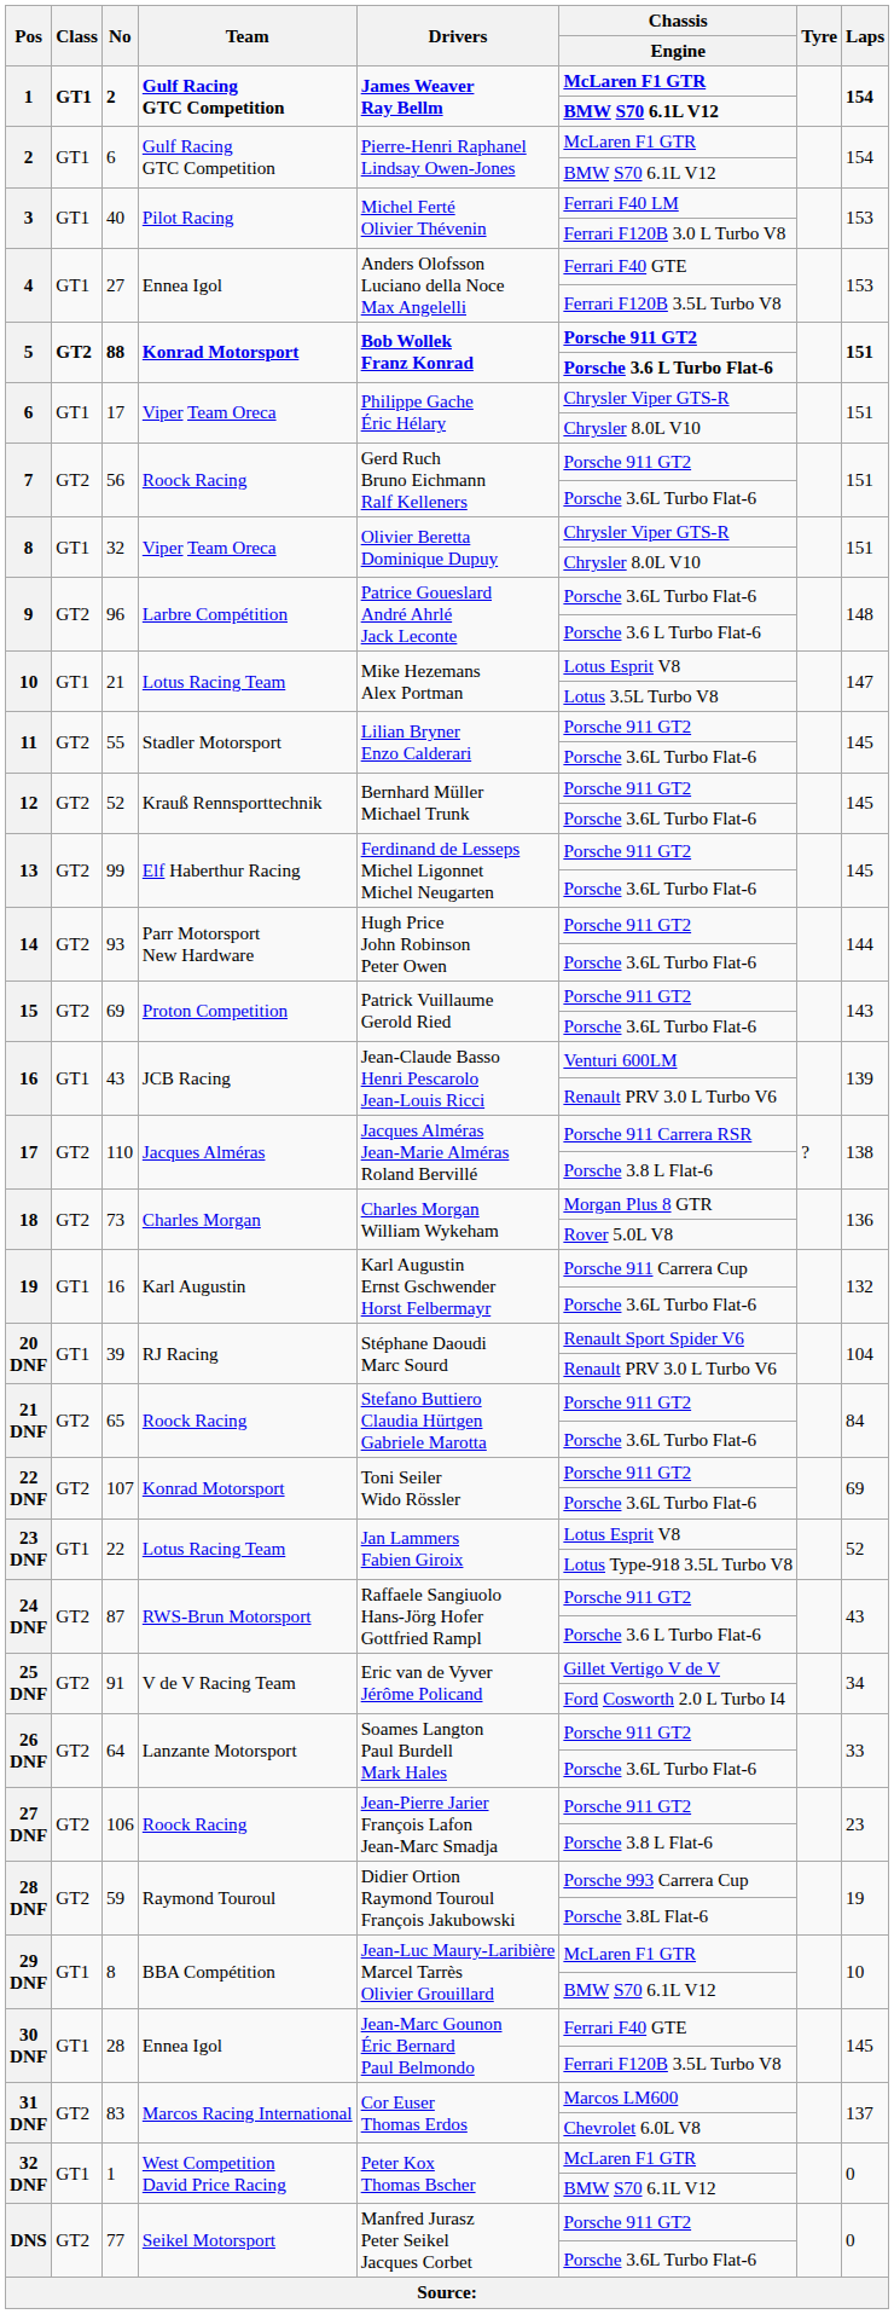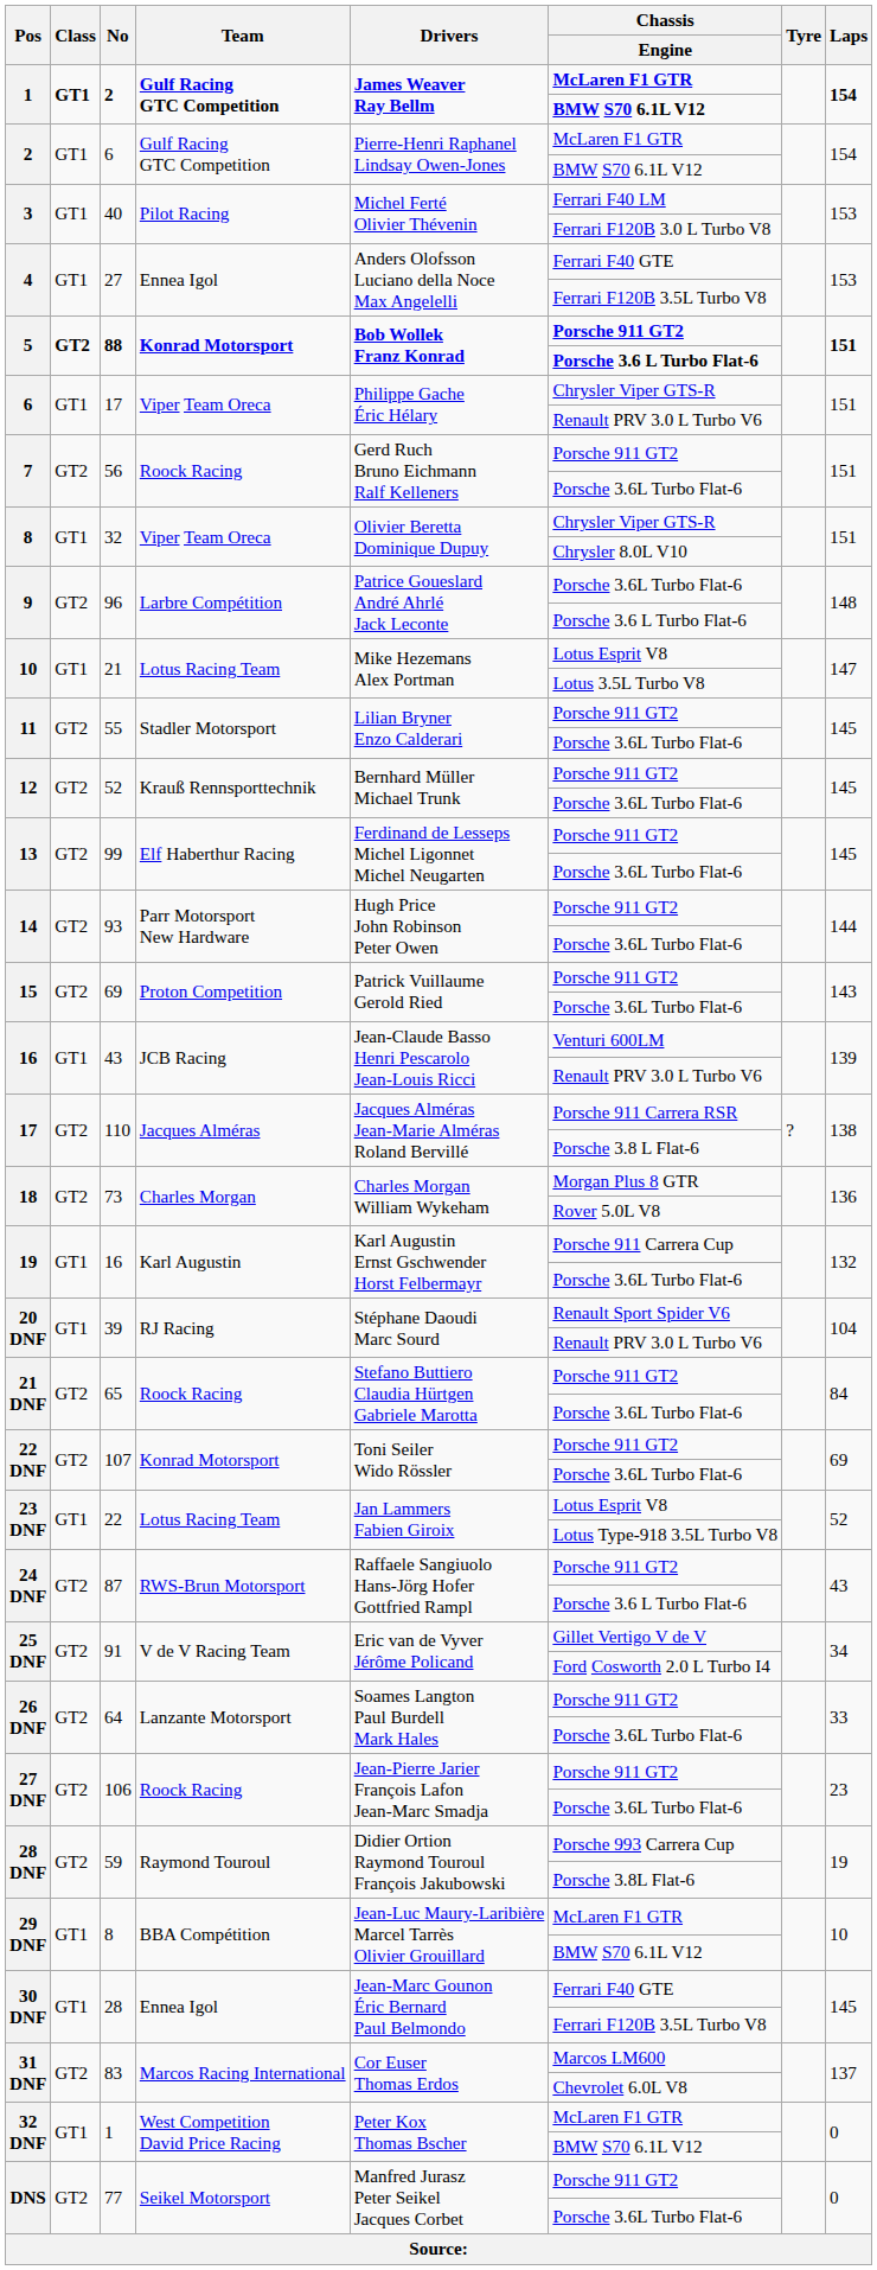row 14 | Chassis / Engine: Chrysler 8.0L V10 -> Renault PRV 3.0 L Turbo V6
row 56 | Chassis / Engine: Porsche 3.8 L Flat-6 -> Porsche 3.6L Turbo Flat-6
